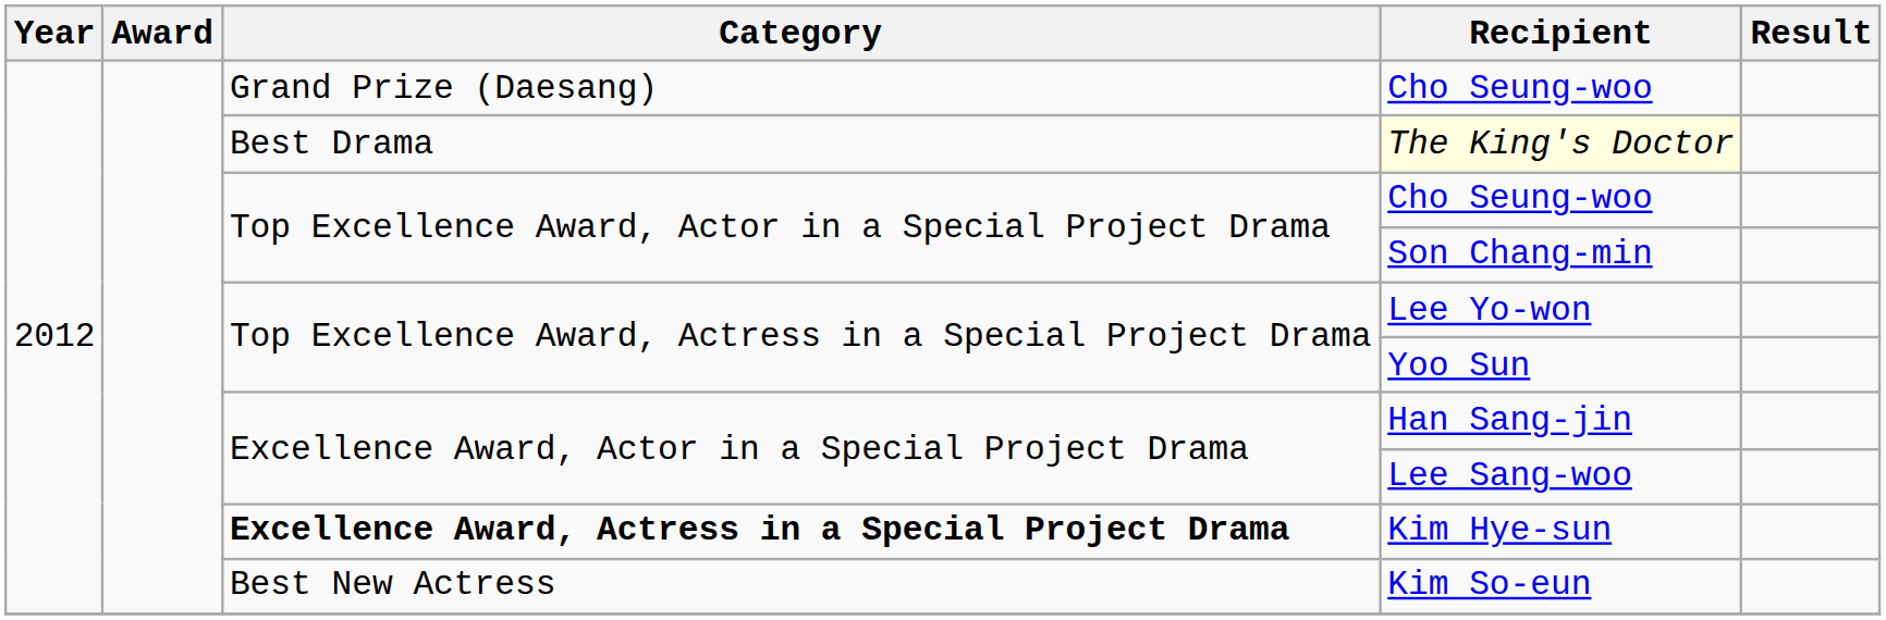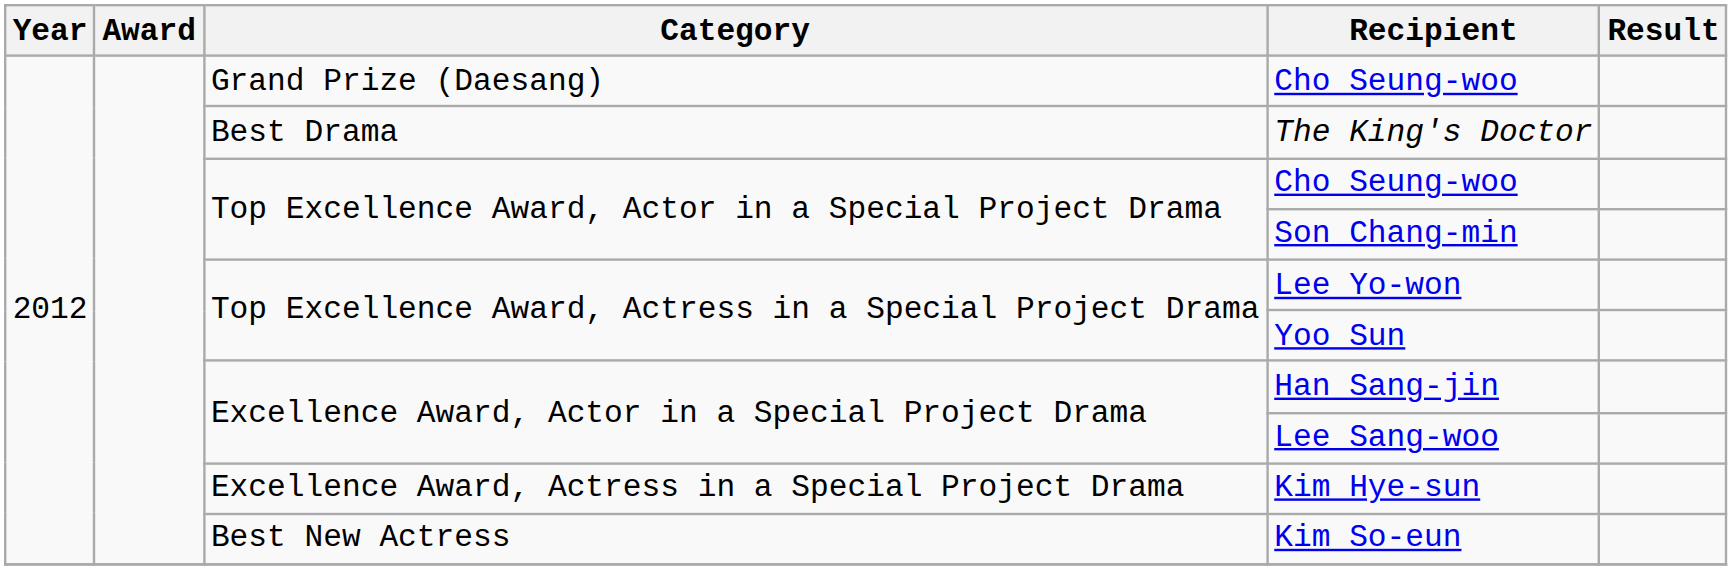The King's Doctor | Recipient: lightyellow background -> no background
Kim Hye-sun | Category: bold -> normal
